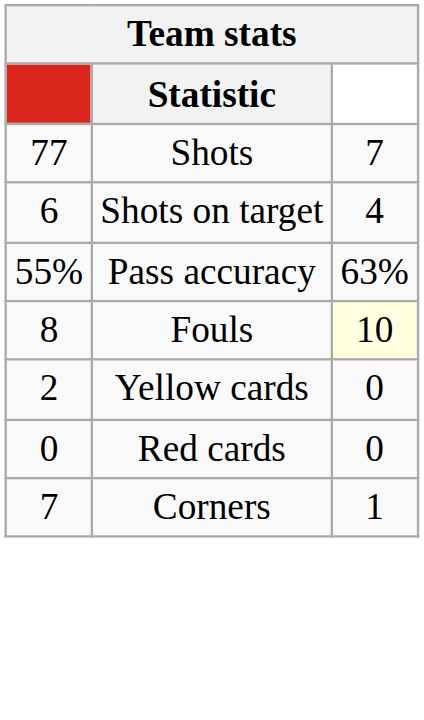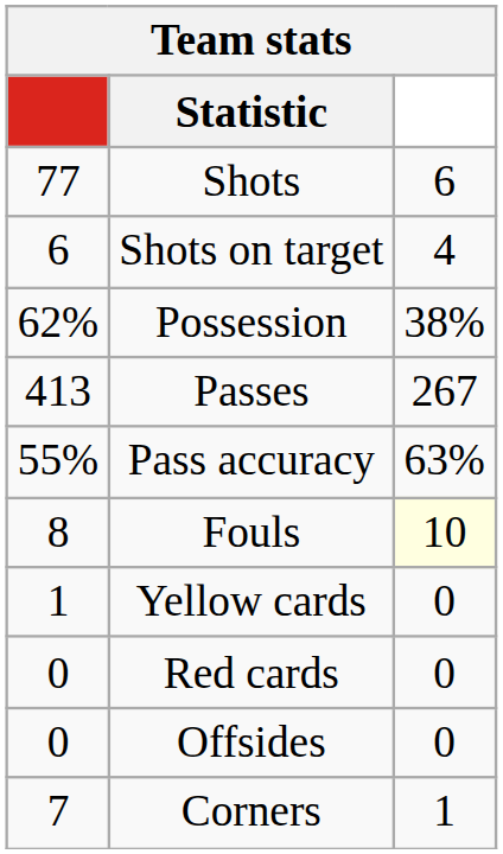Shots | column 3: 7 -> 6
+ row: 62% | Possession | 38%
+ row: 413 | Passes | 267
Yellow cards | column 1: 2 -> 1
+ row: 0 | Offsides | 0
